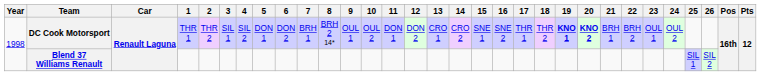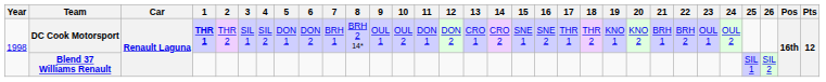DC Cook Motorsport | 1: normal -> bold
DC Cook Motorsport | 19: bold -> normal
DC Cook Motorsport | 20: bold -> normal
